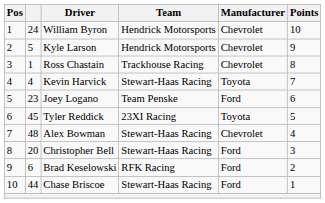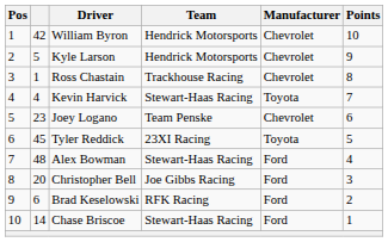William Byron | column 2: 24 -> 42
Joey Logano | Manufacturer: Ford -> Chevrolet
Alex Bowman | Manufacturer: Chevrolet -> Ford
Christopher Bell | Team: Stewart-Haas Racing -> Joe Gibbs Racing
Chase Briscoe | column 2: 44 -> 14
